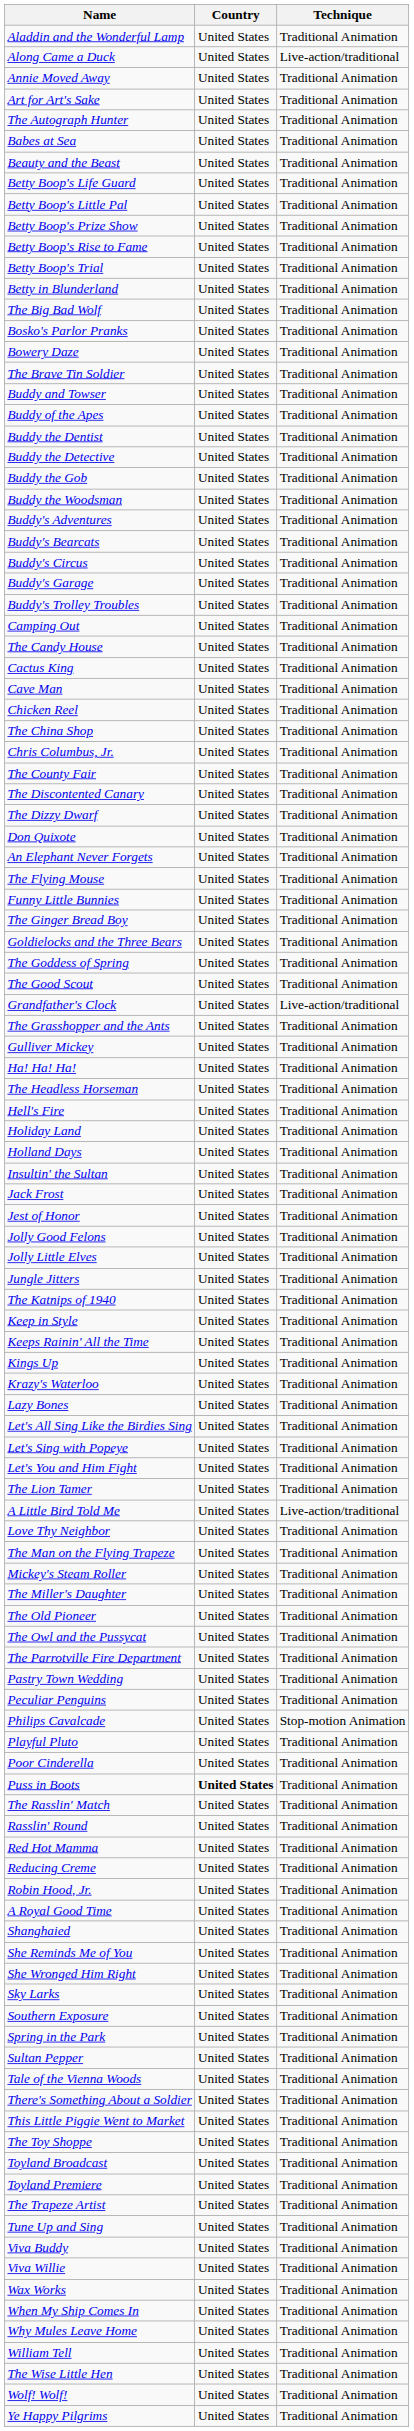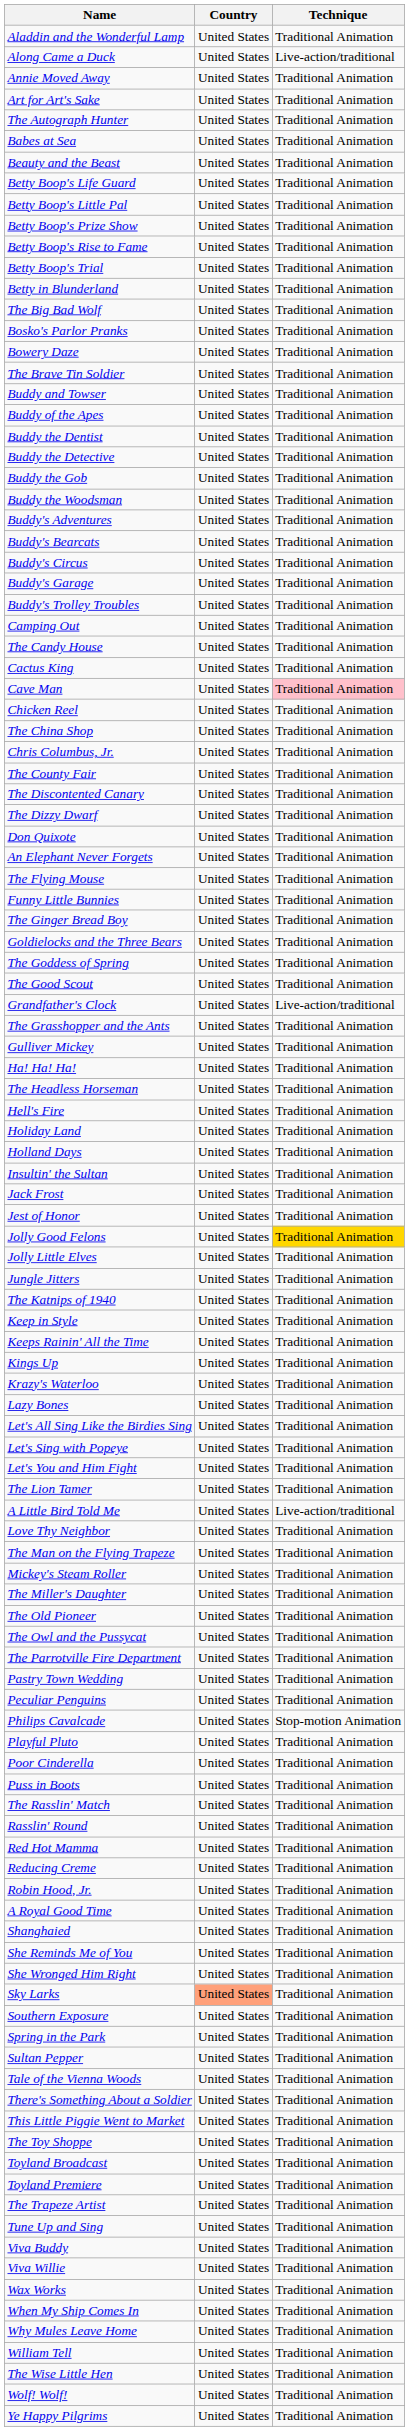Cave Man | Technique: no background -> pink background
Jolly Good Felons | Technique: no background -> gold background
Puss in Boots | Country: bold -> normal
Sky Larks | Country: no background -> lightsalmon background
